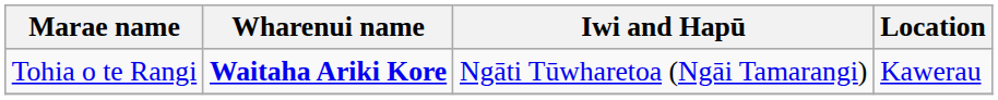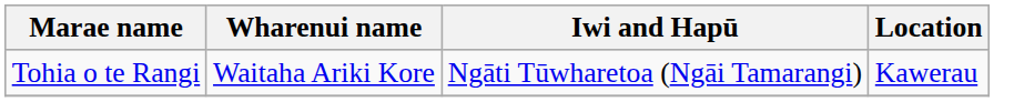Tohia o te Rangi | Wharenui name: bold -> normal
